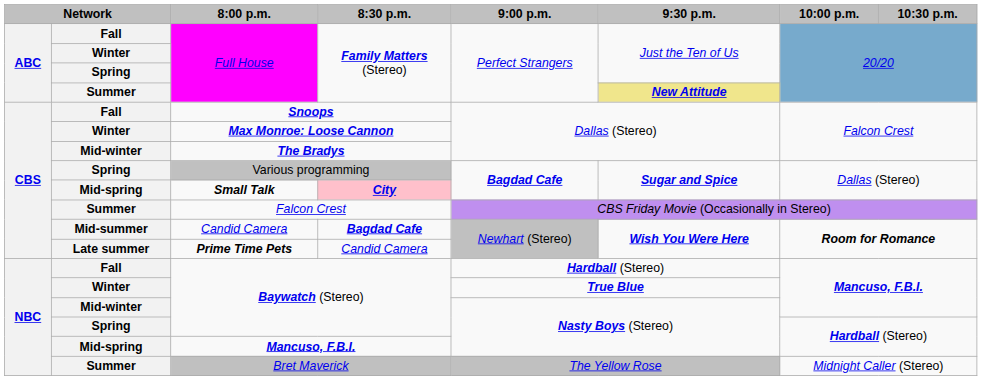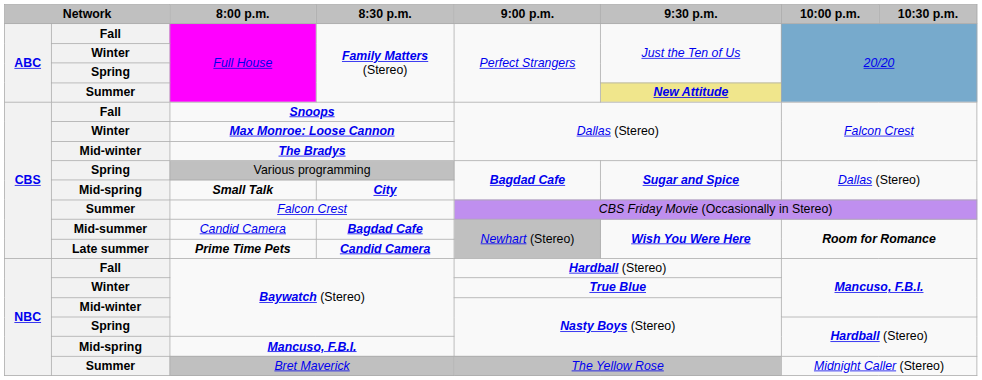Small Talk | 8:30 p.m.: pink background -> no background
Prime Time Pets | 8:30 p.m.: normal -> bold
